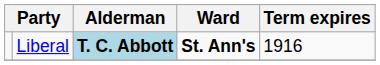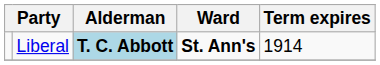Liberal | Term expires: 1916 -> 1914
